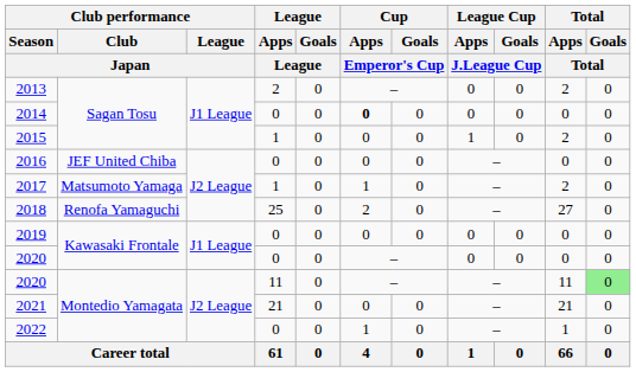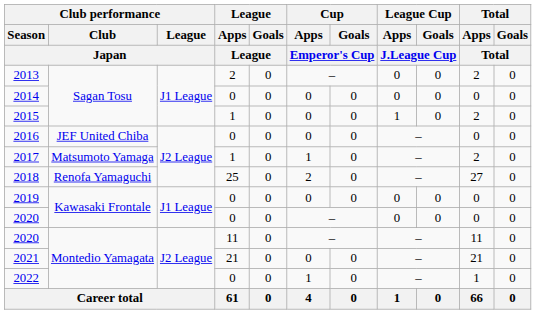2014 | Cup / Apps / Emperor's Cup: bold -> normal
2020 / Montedio Yamagata | Total / Goals / Total: lightgreen background -> no background
